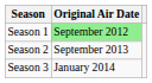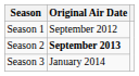Season 1 | Original Air Date: lightgreen background -> no background
Season 2 | Original Air Date: normal -> bold
